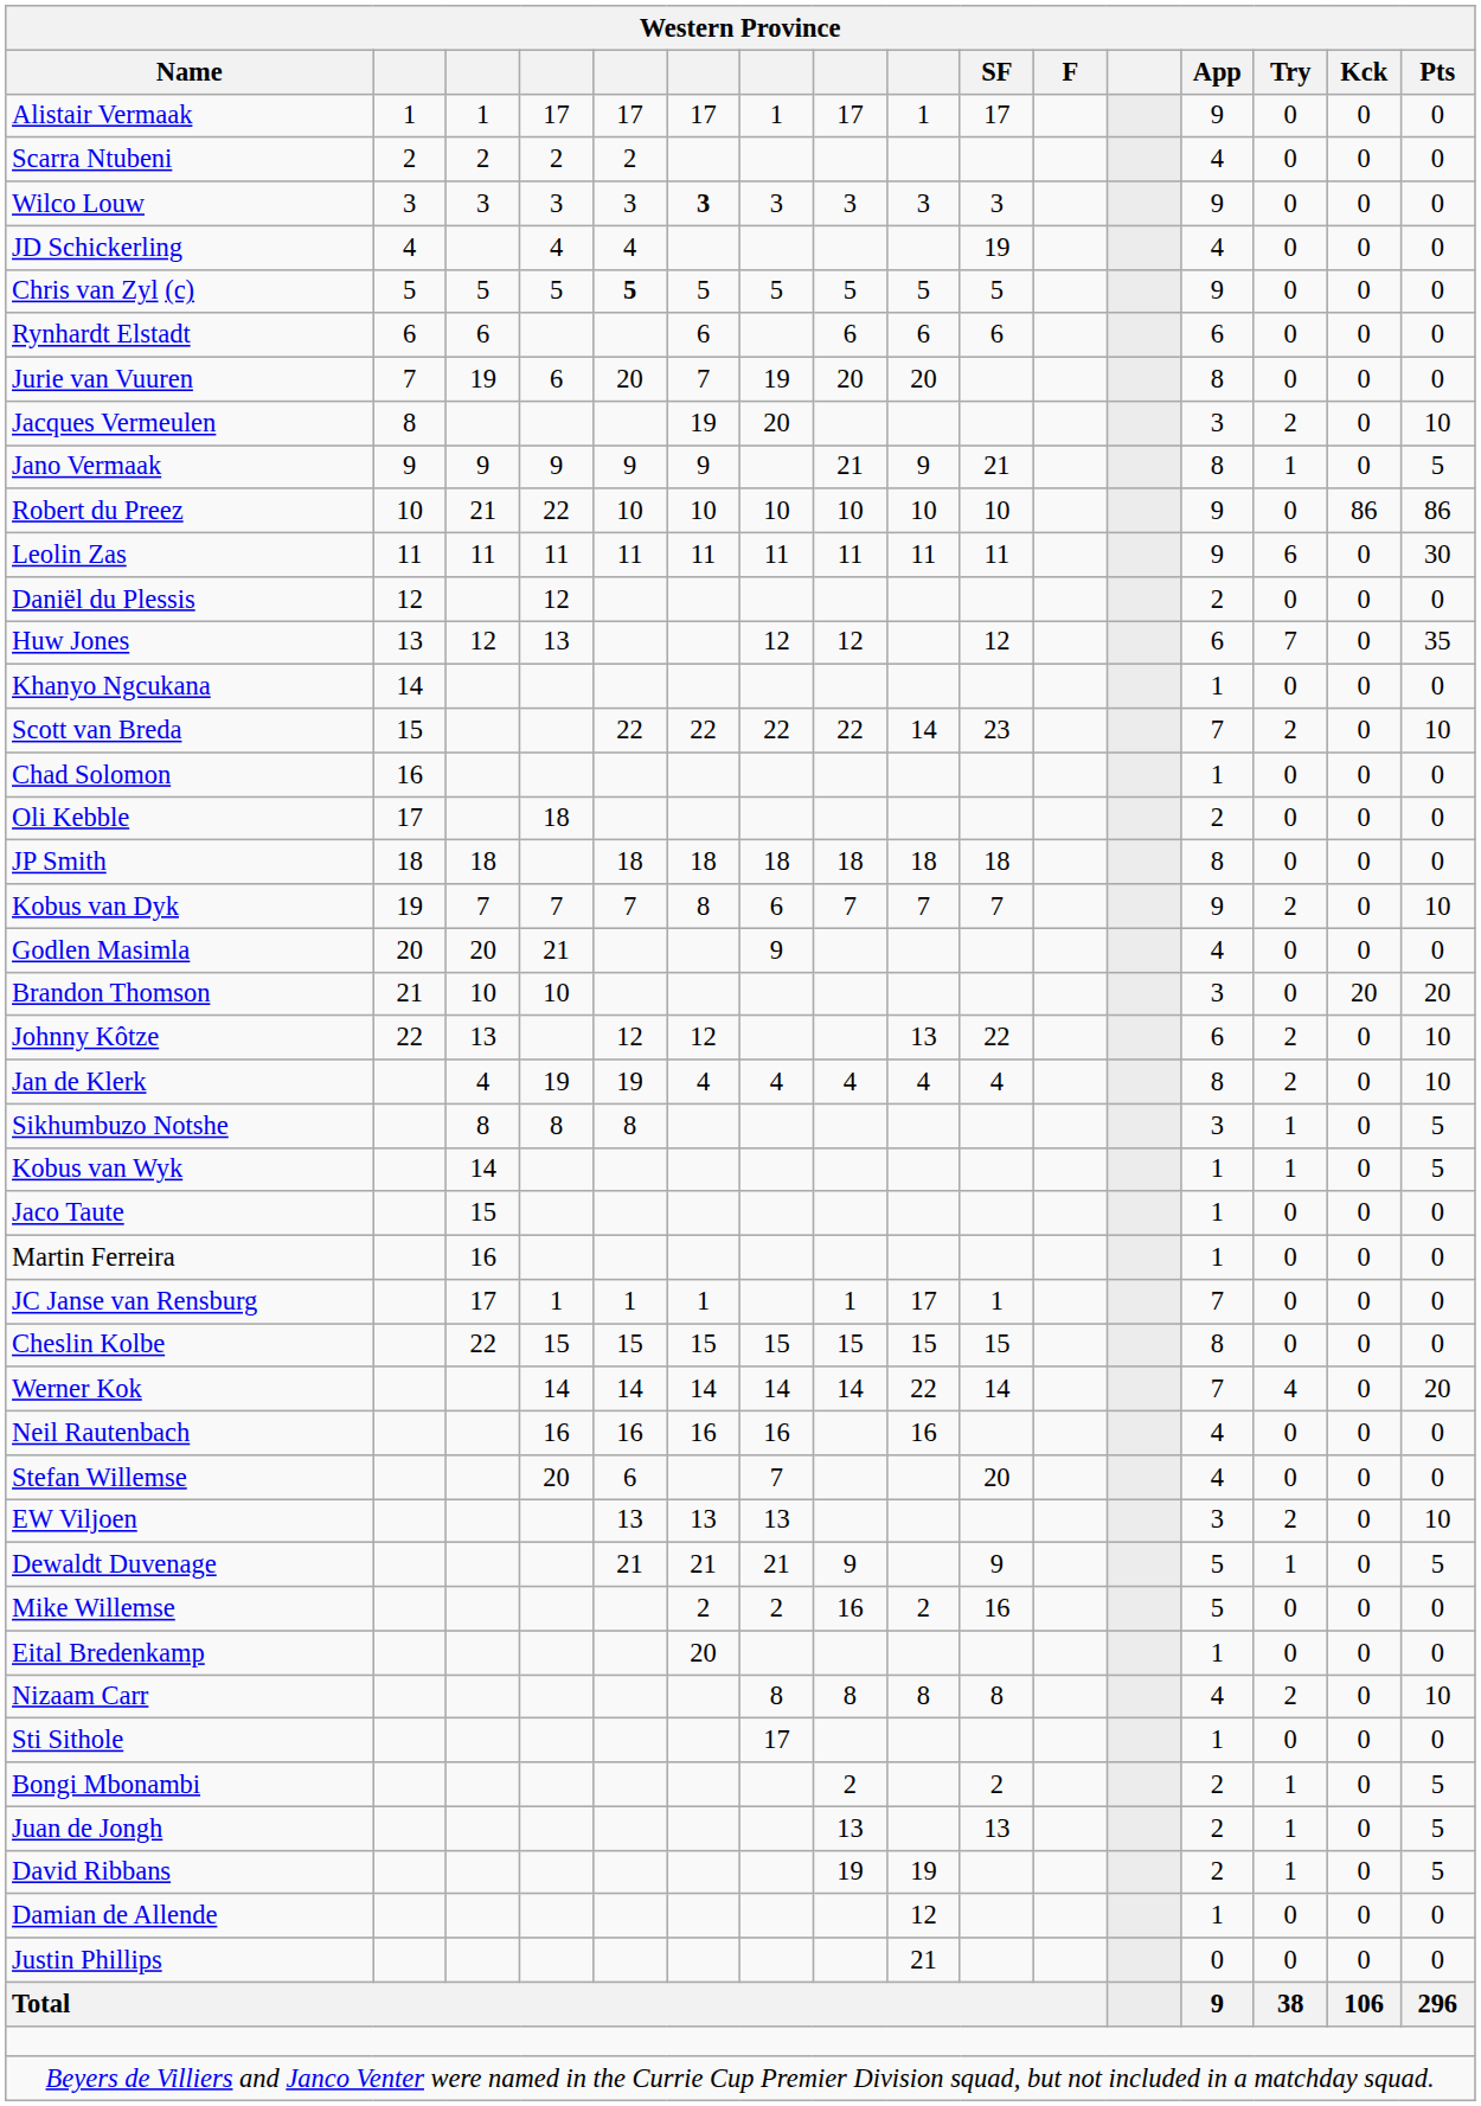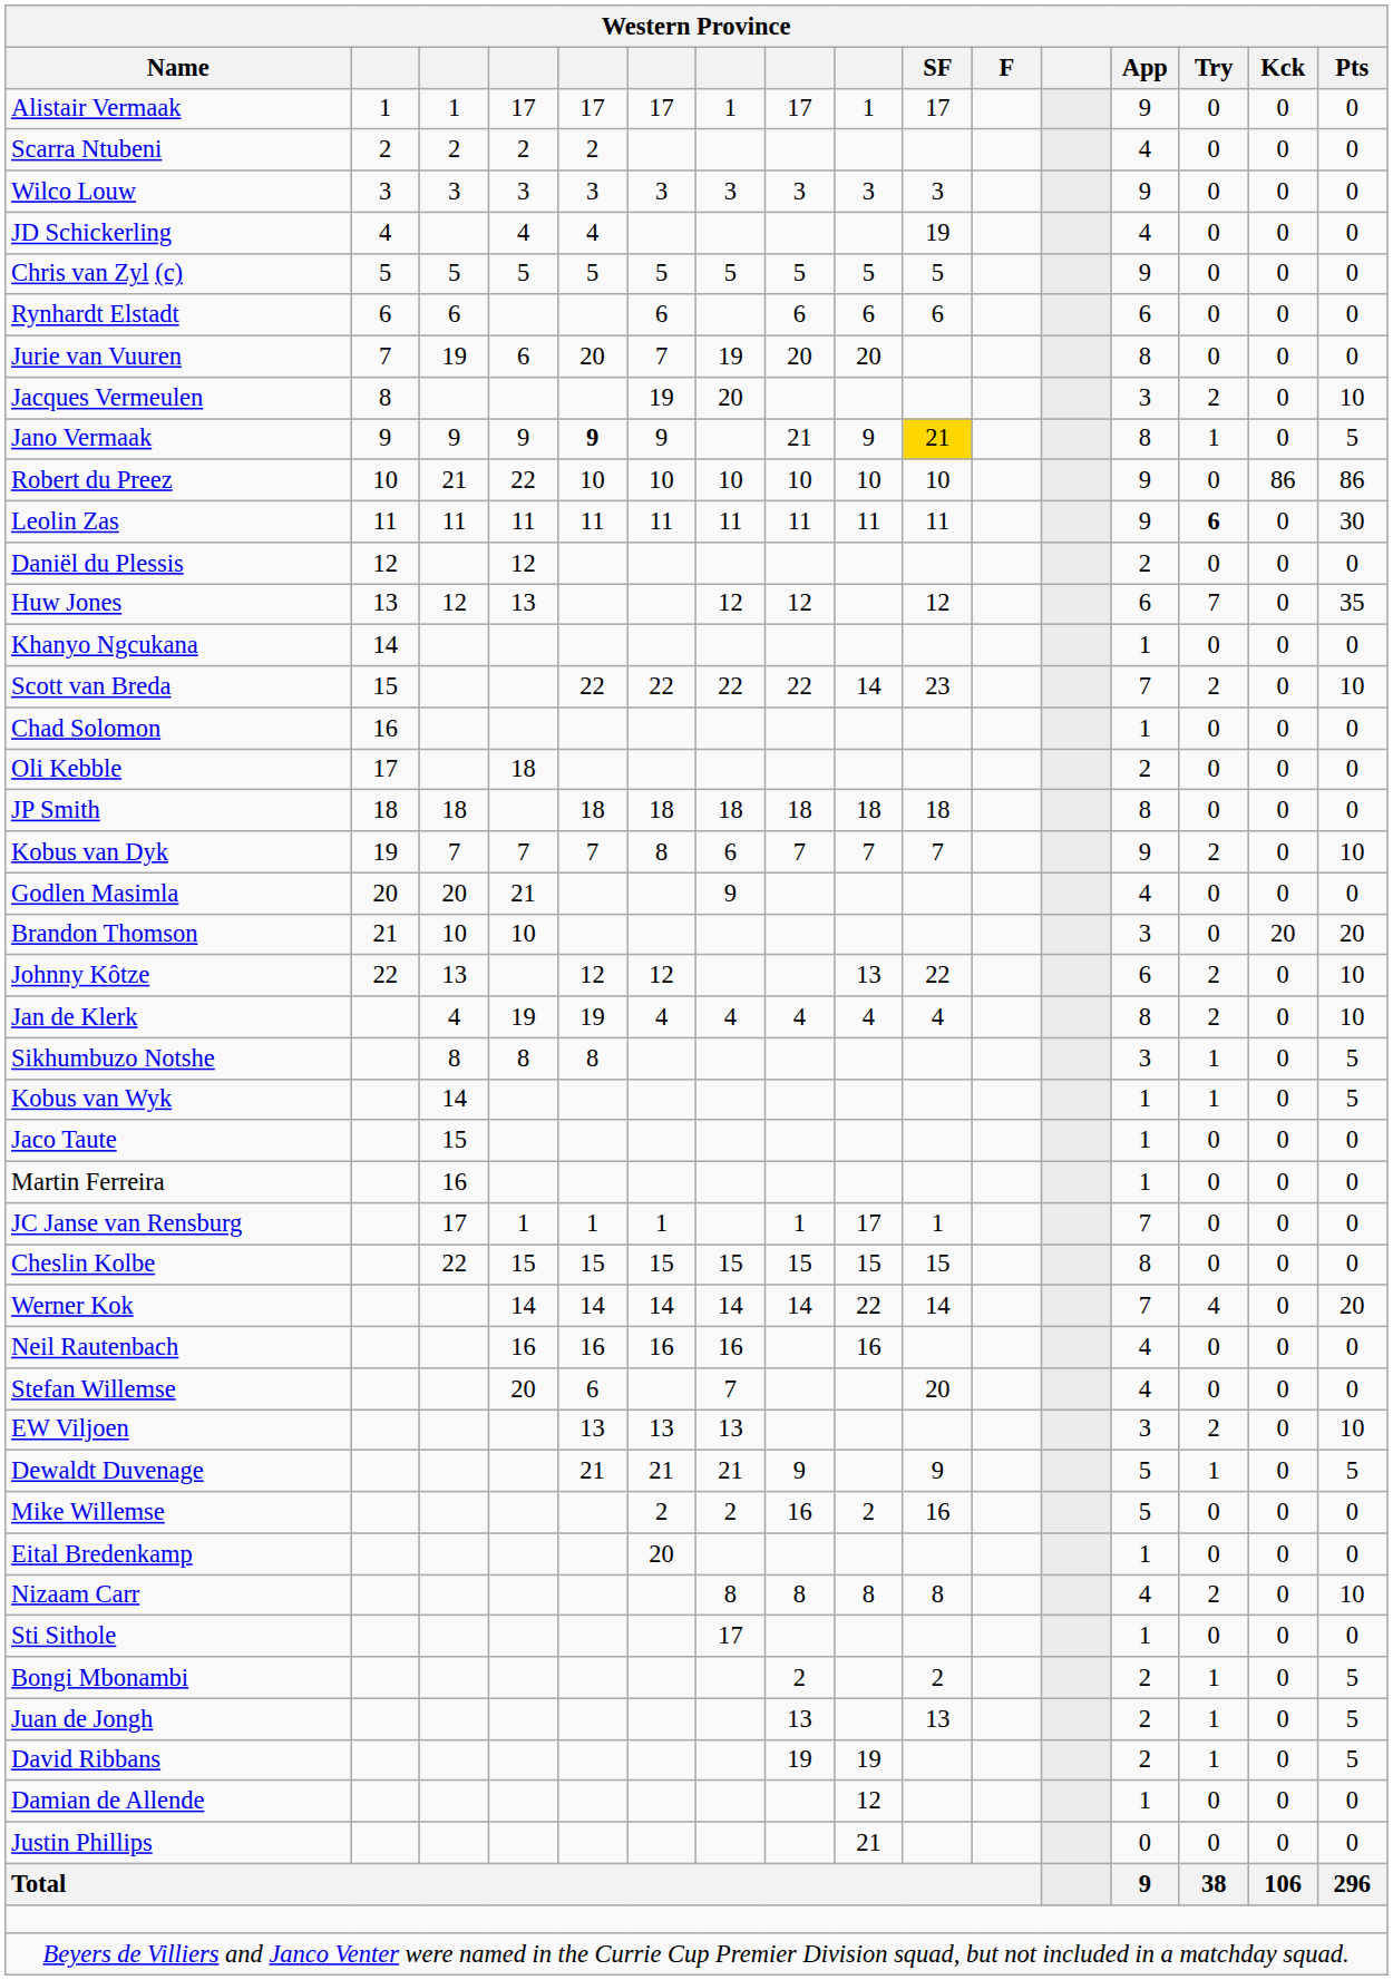Wilco Louw | column 6: bold -> normal
Chris van Zyl (c) | column 5: bold -> normal
Jano Vermaak | column 5: normal -> bold
Jano Vermaak | SF: no background -> gold background
Leolin Zas | Try: normal -> bold
